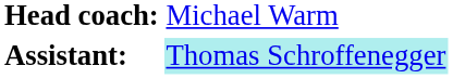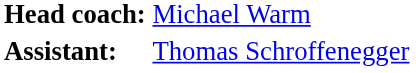Assistant: | column 2: paleturquoise background -> no background
